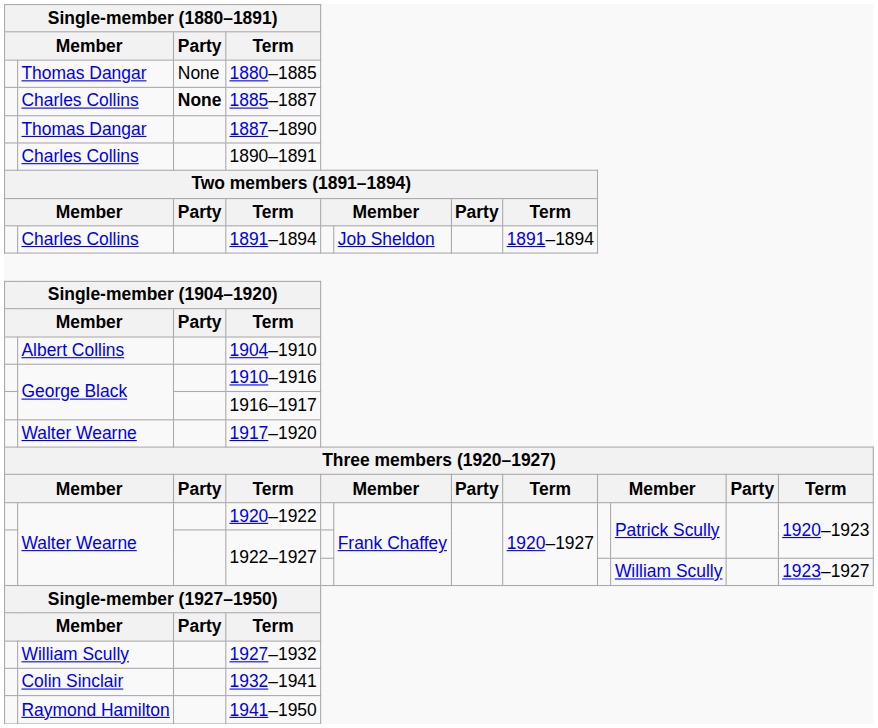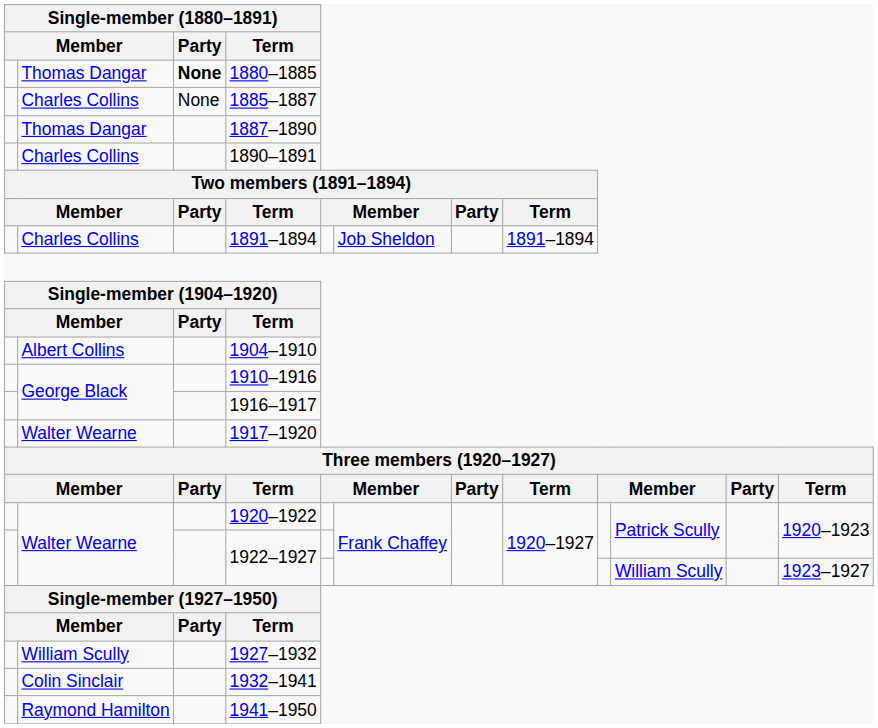1880–1885 | Single-member (1880–1891) / Party: normal -> bold
1885–1887 | Single-member (1880–1891) / Party: bold -> normal
